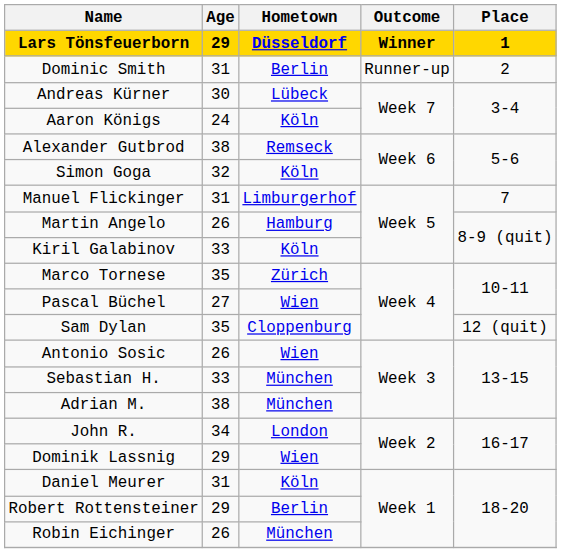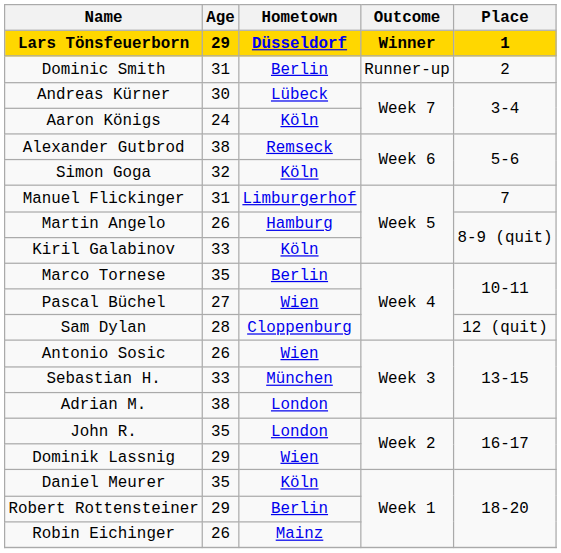Marco Tornese | Hometown: Zürich -> Berlin
Sam Dylan | Age: 35 -> 28
Adrian M. | Hometown: München -> London
John R. | Age: 34 -> 35
Daniel Meurer | Age: 31 -> 35
Robin Eichinger | Hometown: München -> Mainz
